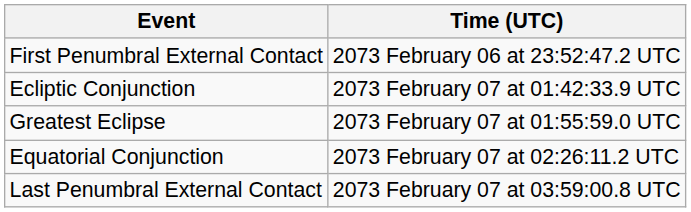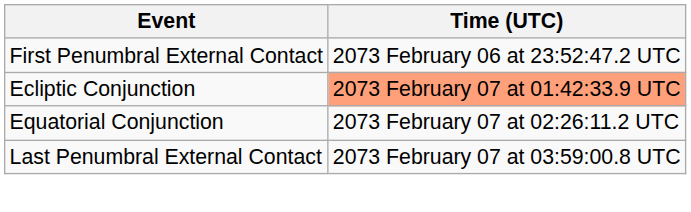Ecliptic Conjunction | Time (UTC): no background -> lightsalmon background
- row: Greatest Eclipse | 2073 February 07 at 01:55:59.0 UTC
